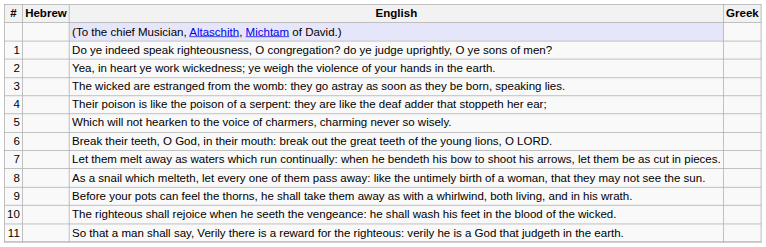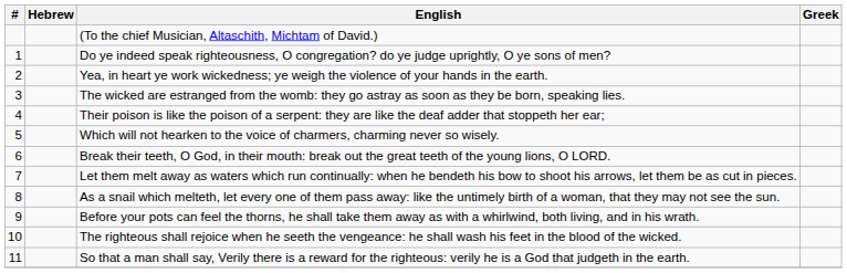(To the chief Musician, Altaschith, Michtam of David.) | English: lavender background -> no background
